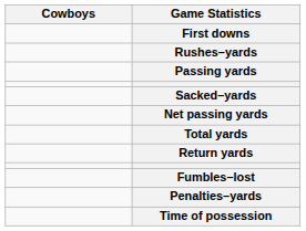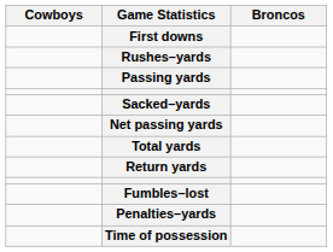+ column: Broncos
